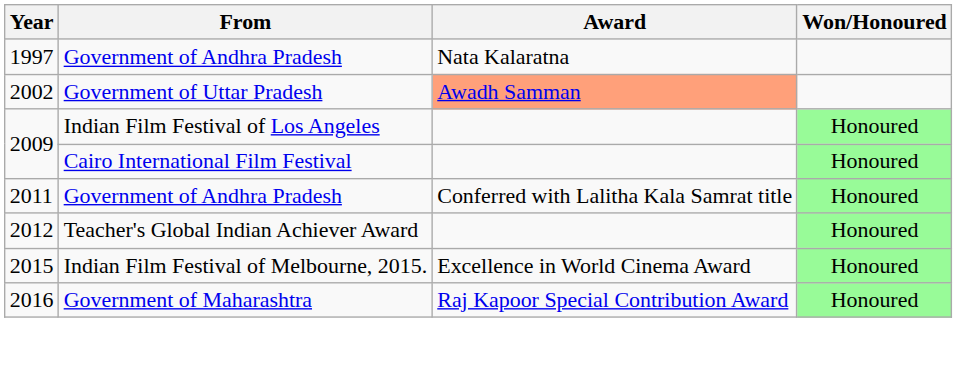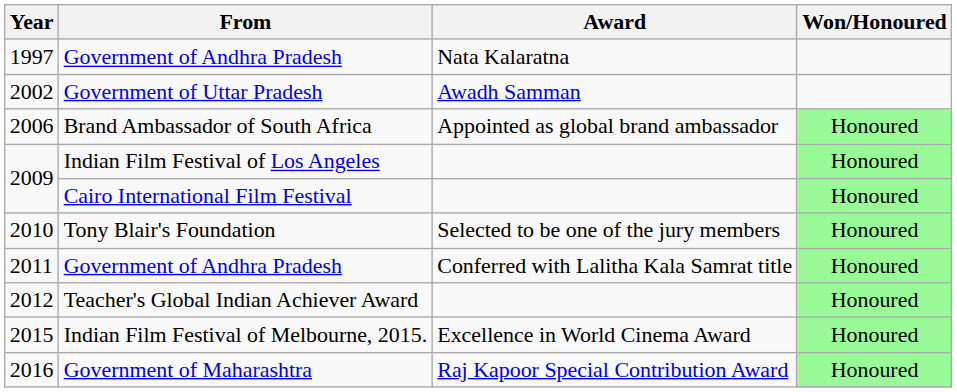Government of Uttar Pradesh | Award: lightsalmon background -> no background
+ row: 2006 | Brand Ambassador of South Africa | Appointed as global brand ambassador | Honoured
+ row: 2010 | Tony Blair's Foundation | Selected to be one of the jury members | Honoured
